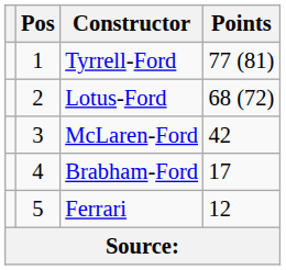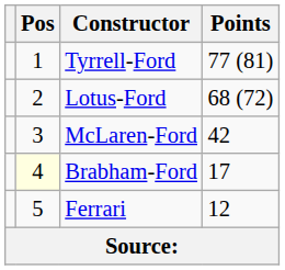Brabham-Ford | Pos: no background -> lightyellow background
